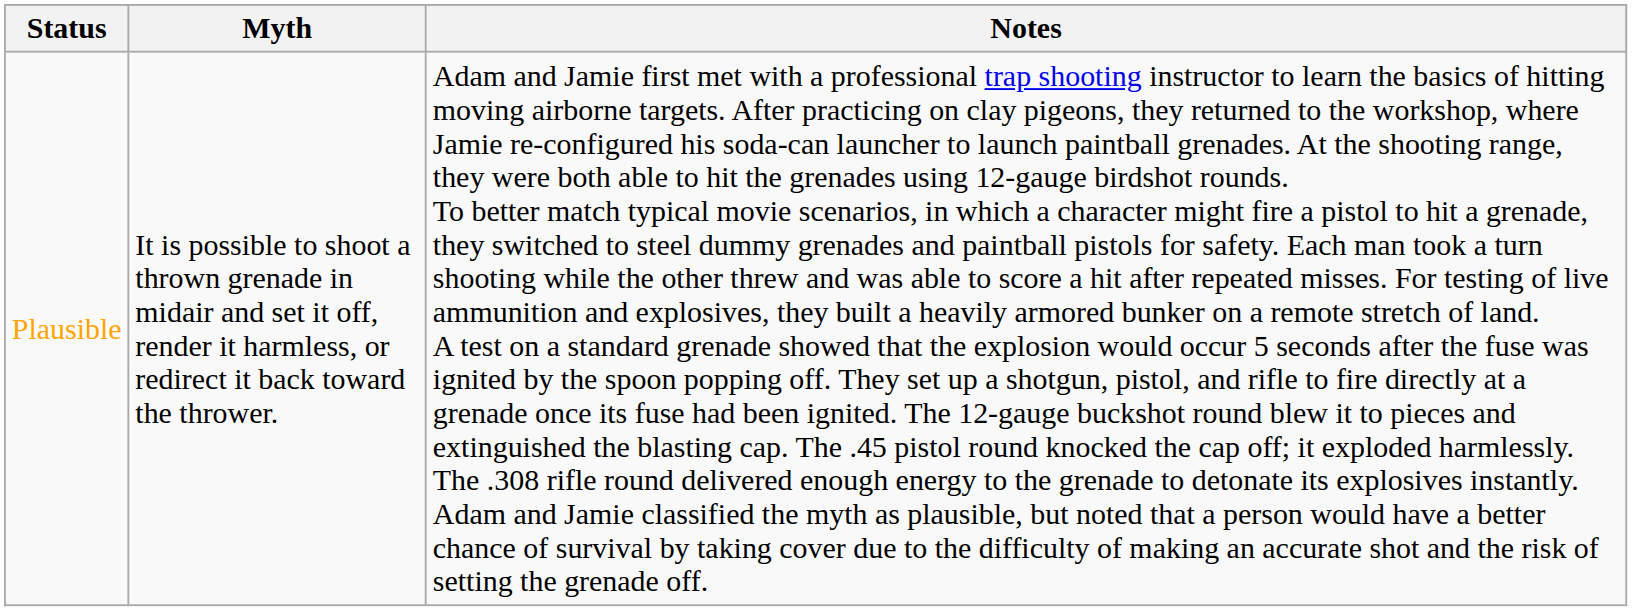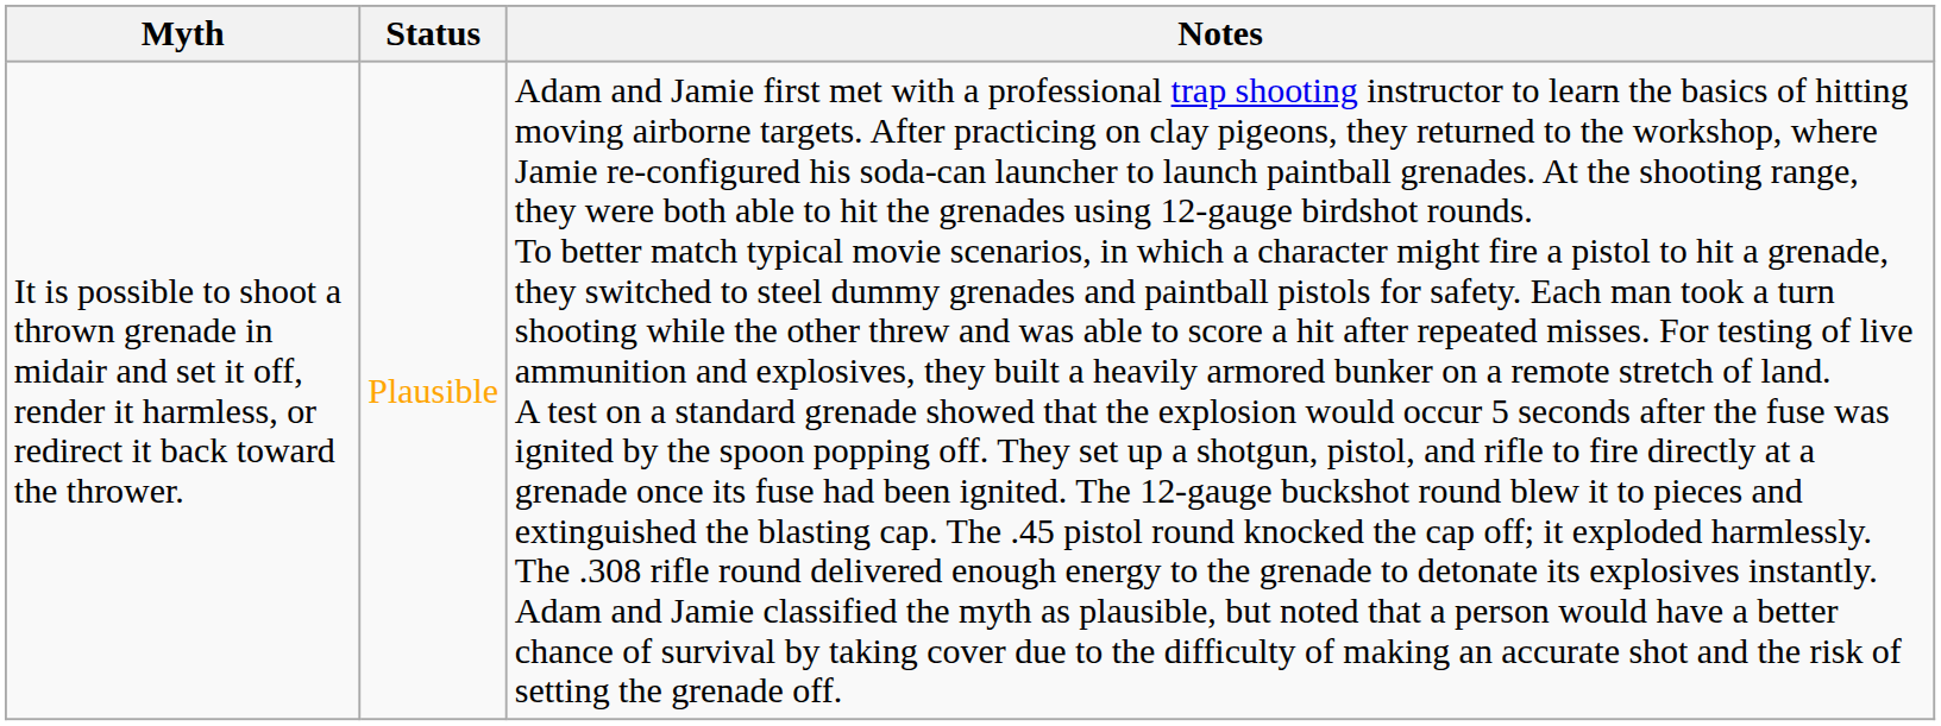columns swapped: Myth <-> Status
